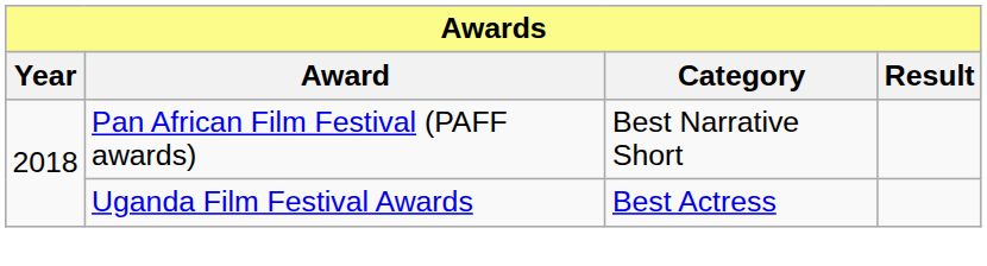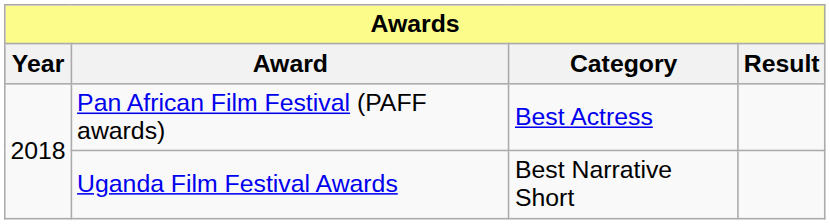Pan African Film Festival (PAFF awards) | Category: Best Narrative Short -> Best Actress
Uganda Film Festival Awards | Category: Best Actress -> Best Narrative Short
